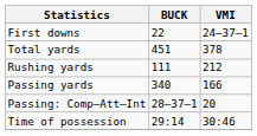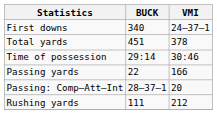First downs | BUCK: 22 -> 340
rows swapped: Rushing yards <-> Time of possession
Passing yards | BUCK: 340 -> 22
